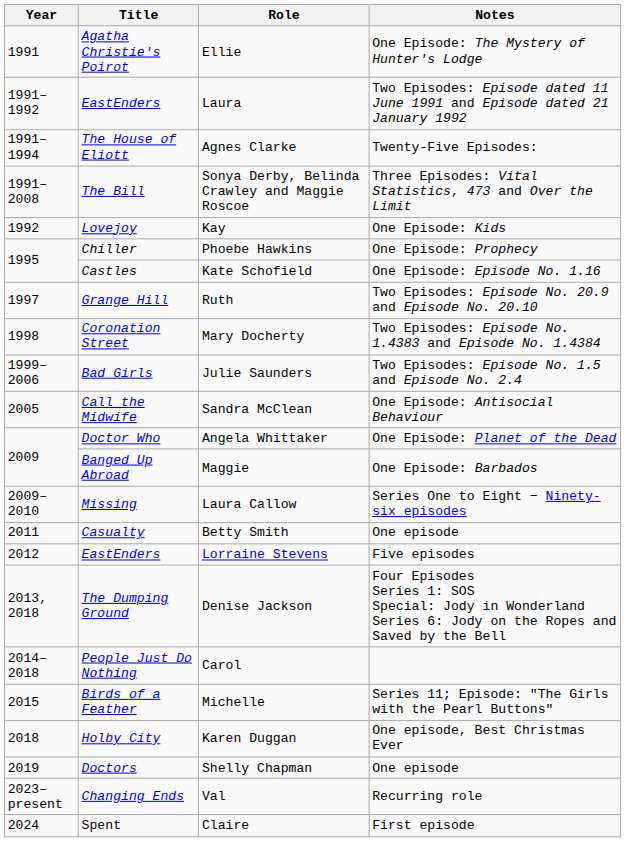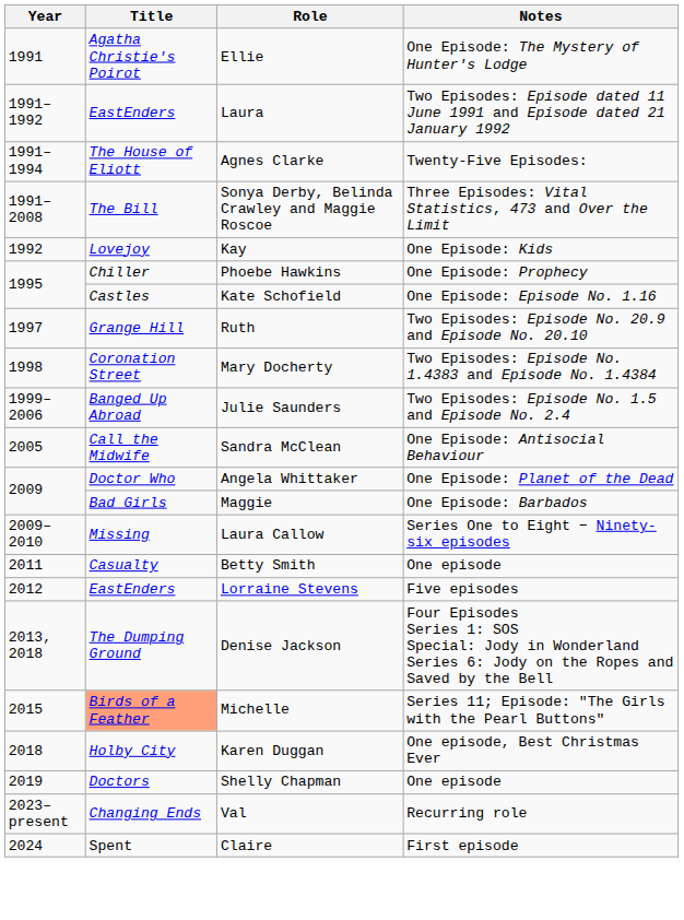Julie Saunders | Title: Bad Girls -> Banged Up Abroad
Maggie | Title: Banged Up Abroad -> Bad Girls
- row: 2014–2018 | People Just Do Nothing | Carol
Michelle | Title: no background -> lightsalmon background
